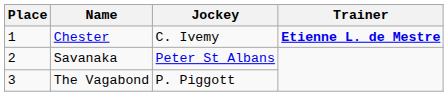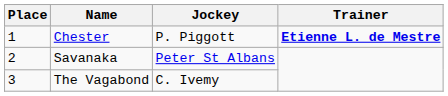Chester | Jockey: C. Ivemy -> P. Piggott
The Vagabond | Jockey: P. Piggott -> C. Ivemy
